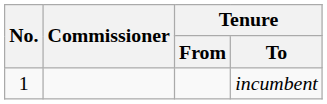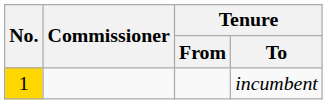incumbent | No.: no background -> gold background
